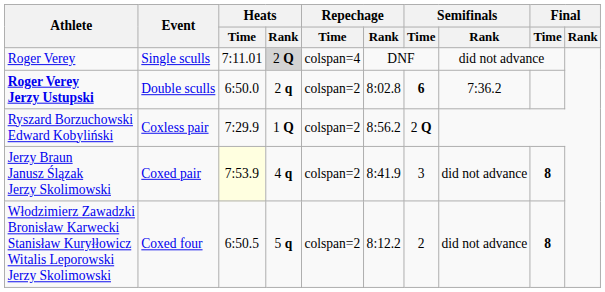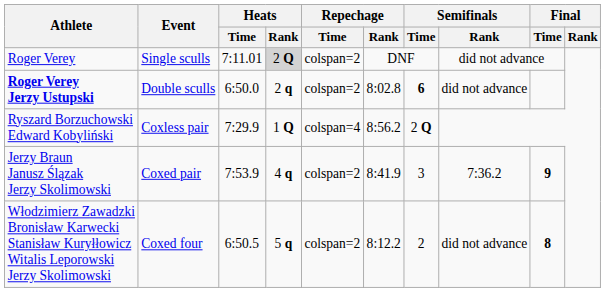Roger Verey | Repechage / Time: colspan=4 -> colspan=2
Roger Verey Jerzy Ustupski | Semifinals / Rank: 7:36.2 -> did not advance
Ryszard Borzuchowski Edward Kobyliński | Repechage / Time: colspan=2 -> colspan=4
Jerzy Braun Janusz Ślązak Jerzy Skolimowski | Heats / Time: lightyellow background -> no background
Jerzy Braun Janusz Ślązak Jerzy Skolimowski | Semifinals / Rank: did not advance -> 7:36.2
Jerzy Braun Janusz Ślązak Jerzy Skolimowski | Final / Time: 8 -> 9
